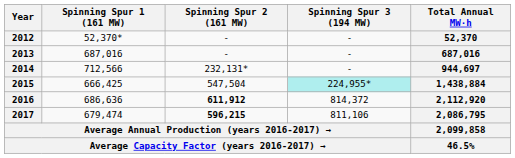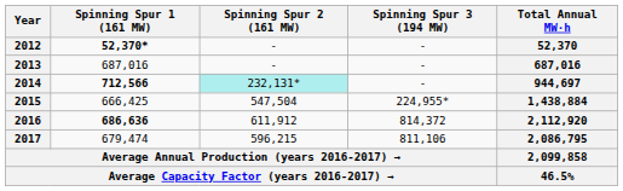2012 | Spinning Spur 1 (161 MW): normal -> bold
2014 | Spinning Spur 1 (161 MW): normal -> bold
2014 | Spinning Spur 2 (161 MW): no background -> paleturquoise background
2015 | Spinning Spur 3 (194 MW): paleturquoise background -> no background
2016 | Spinning Spur 1 (161 MW): normal -> bold
2016 | Spinning Spur 2 (161 MW): bold -> normal
2017 | Spinning Spur 2 (161 MW): bold -> normal
